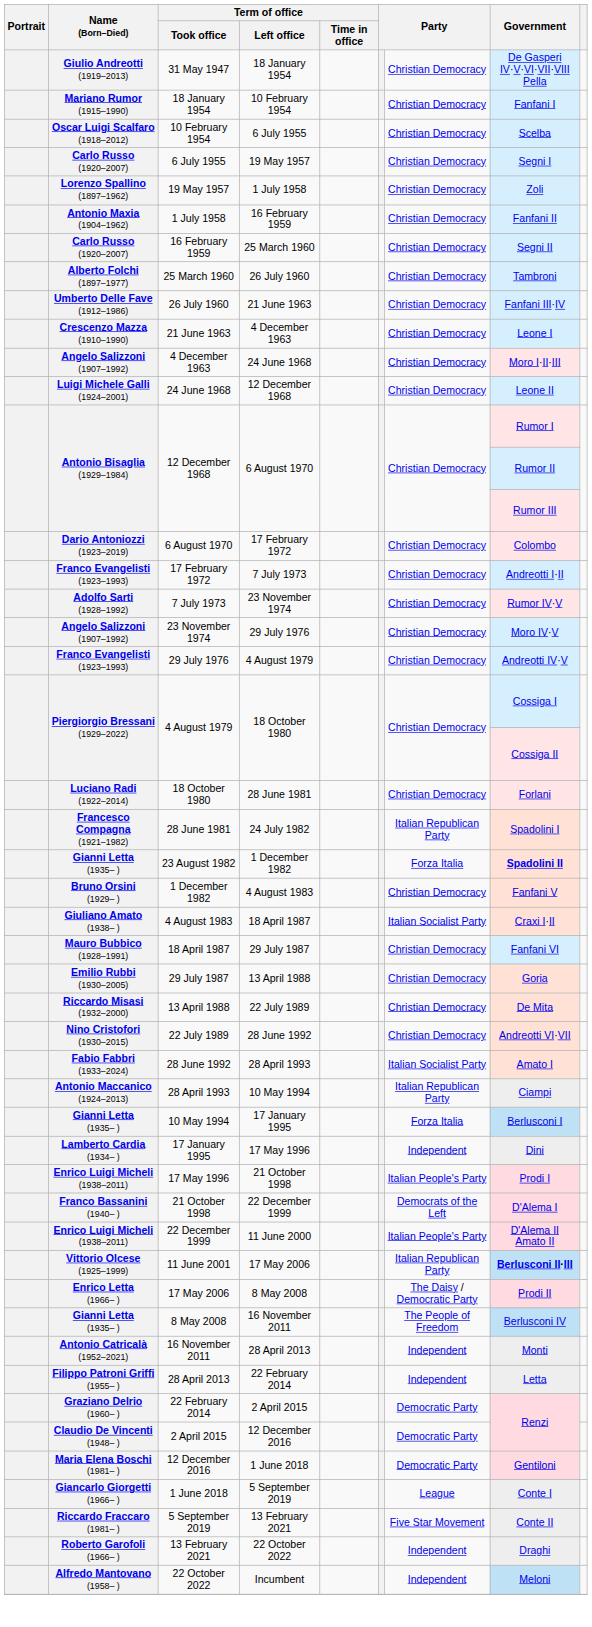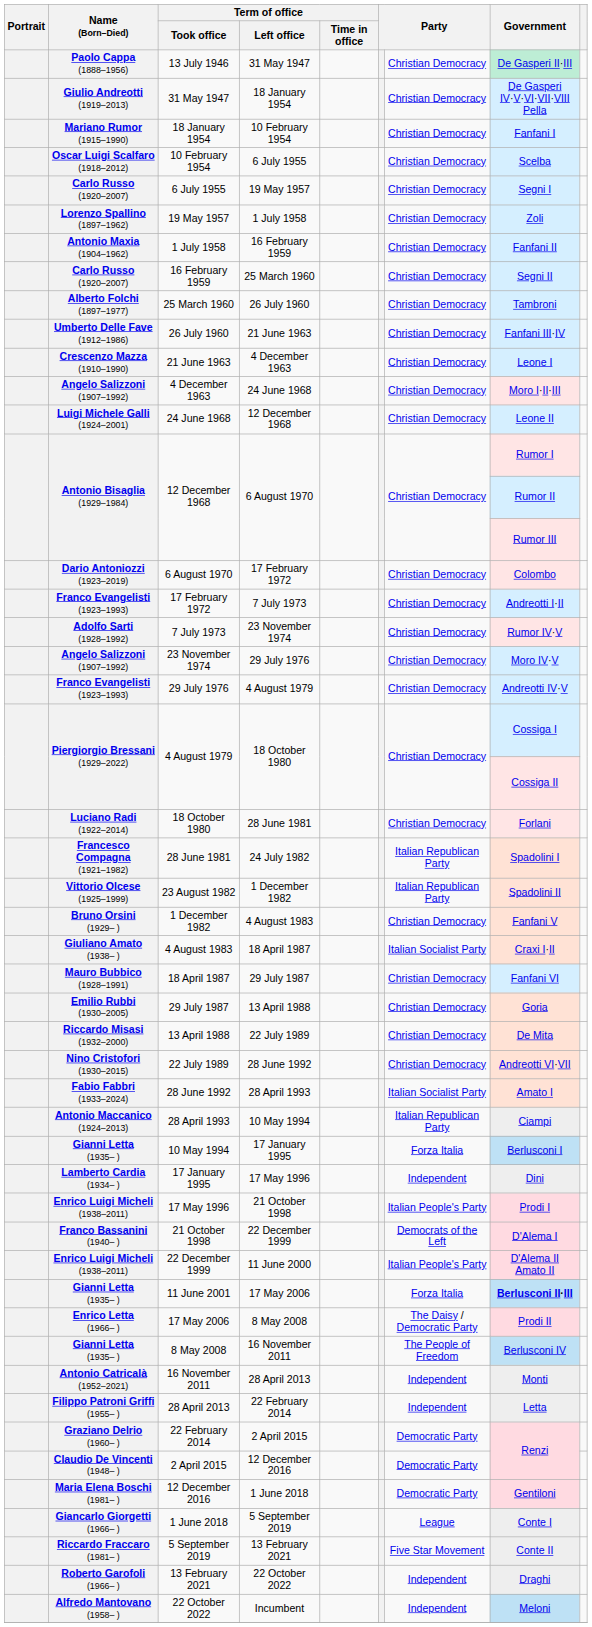+ row: Paolo Cappa (1888–1956) | 13 July 1946 | 31 May 1947 | Christian Democracy | De Gasperi II·III
23 August 1982 | Name (Born–Died): Gianni Letta (1935– ) -> Vittorio Olcese (1925–1999)
23 August 1982 | column 7: Forza Italia -> Italian Republican Party
23 August 1982 | Government: bold -> normal
11 June 2001 | Name (Born–Died): Vittorio Olcese (1925–1999) -> Gianni Letta (1935– )
11 June 2001 | column 7: Italian Republican Party -> Forza Italia
